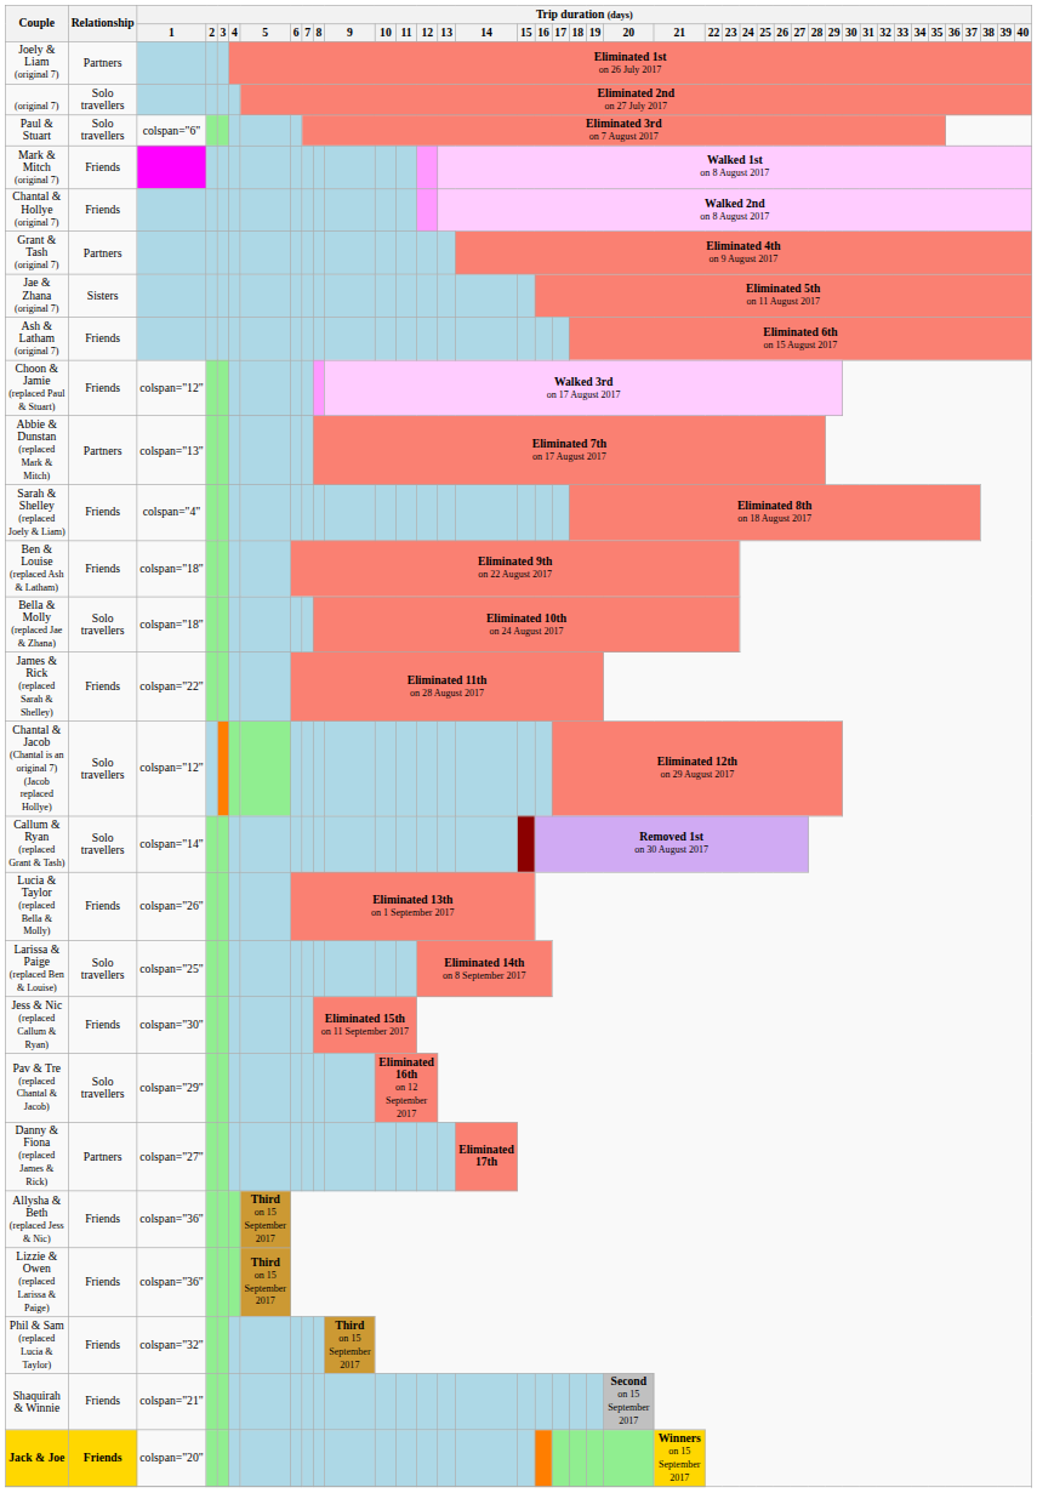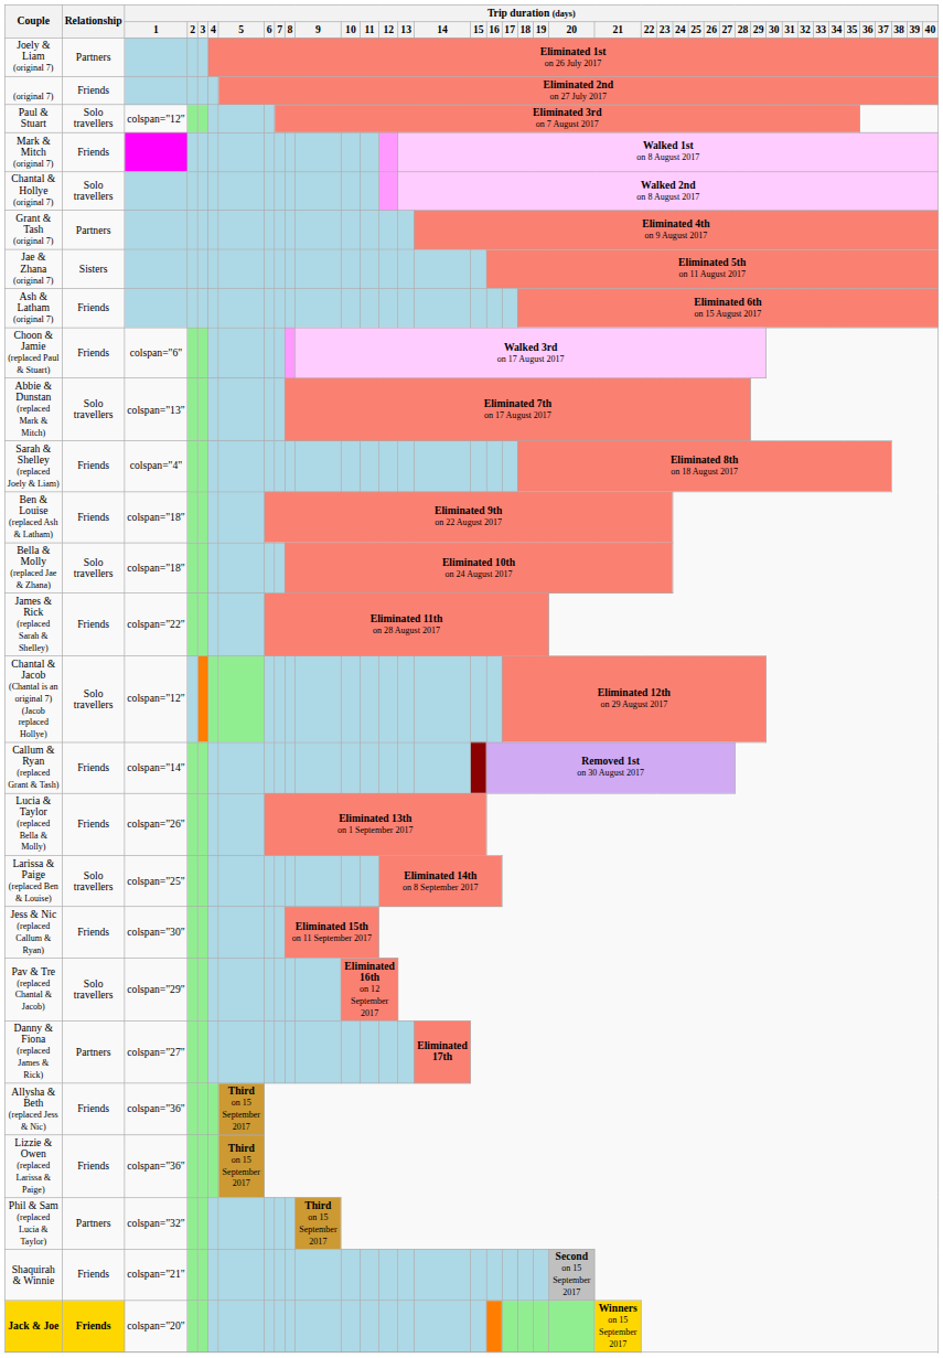(original 7) | Relationship: Solo travellers -> Friends
Paul & Stuart | Trip duration (days) / 1: colspan="6" -> colspan="12"
Chantal & Hollye (original 7) | Relationship: Friends -> Solo travellers
Choon & Jamie (replaced Paul & Stuart) | Trip duration (days) / 1: colspan="12" -> colspan="6"
Abbie & Dunstan (replaced Mark & Mitch) | Relationship: Partners -> Solo travellers
Callum & Ryan (replaced Grant & Tash) | Relationship: Solo travellers -> Friends
Phil & Sam (replaced Lucia & Taylor) | Relationship: Friends -> Partners
